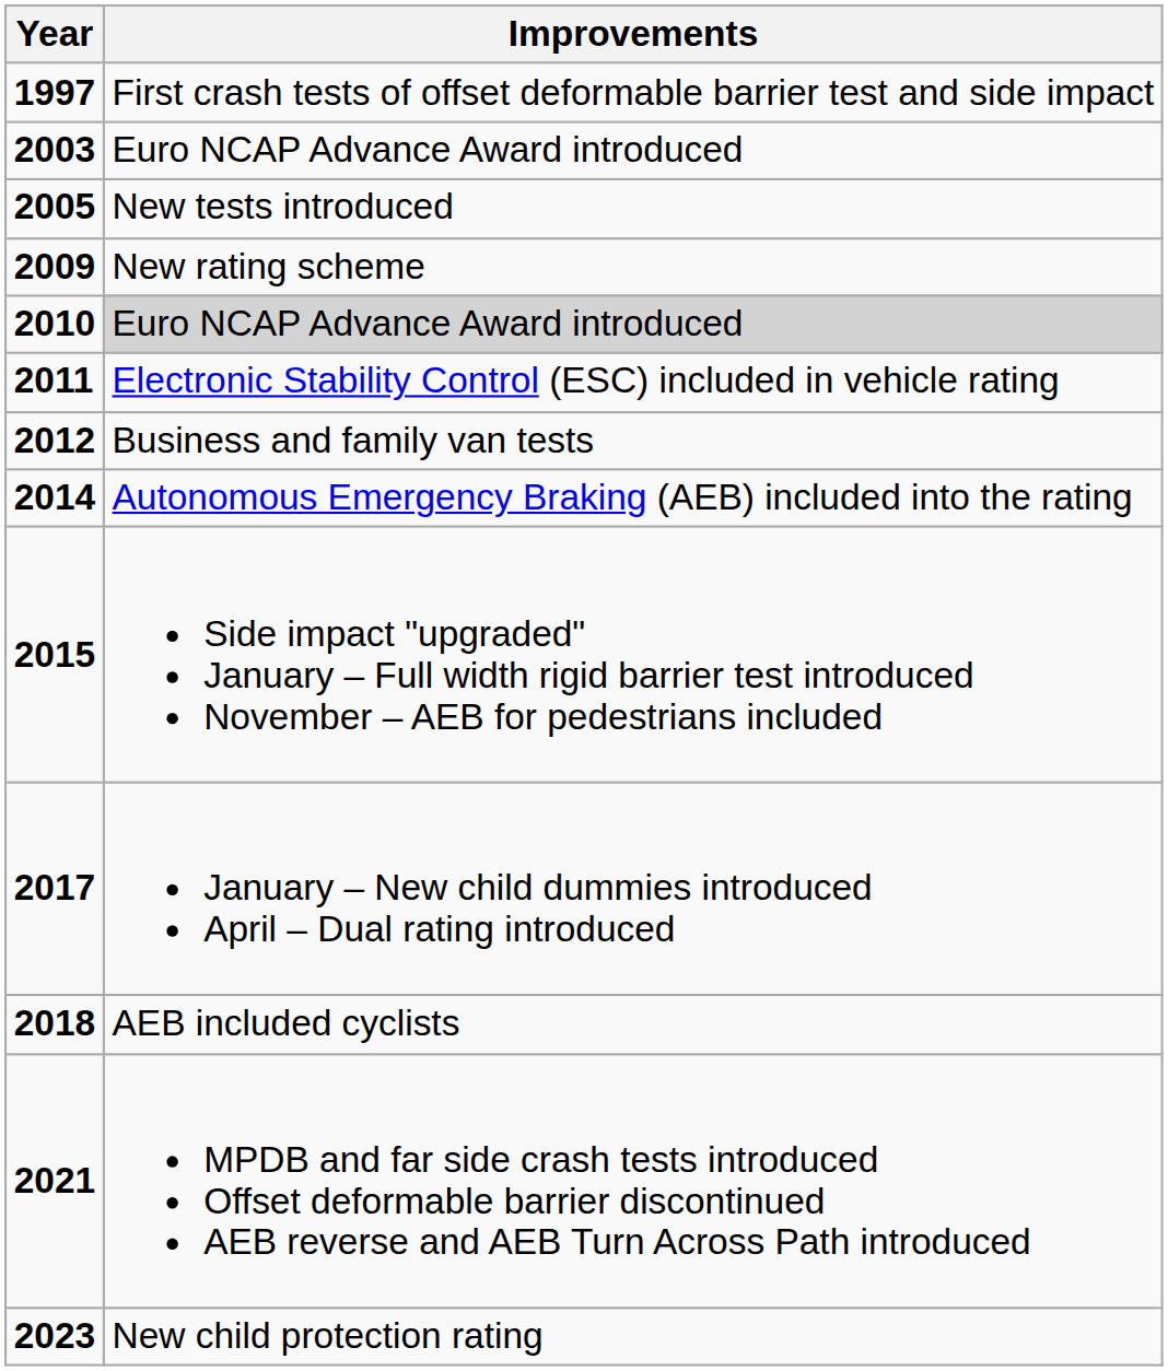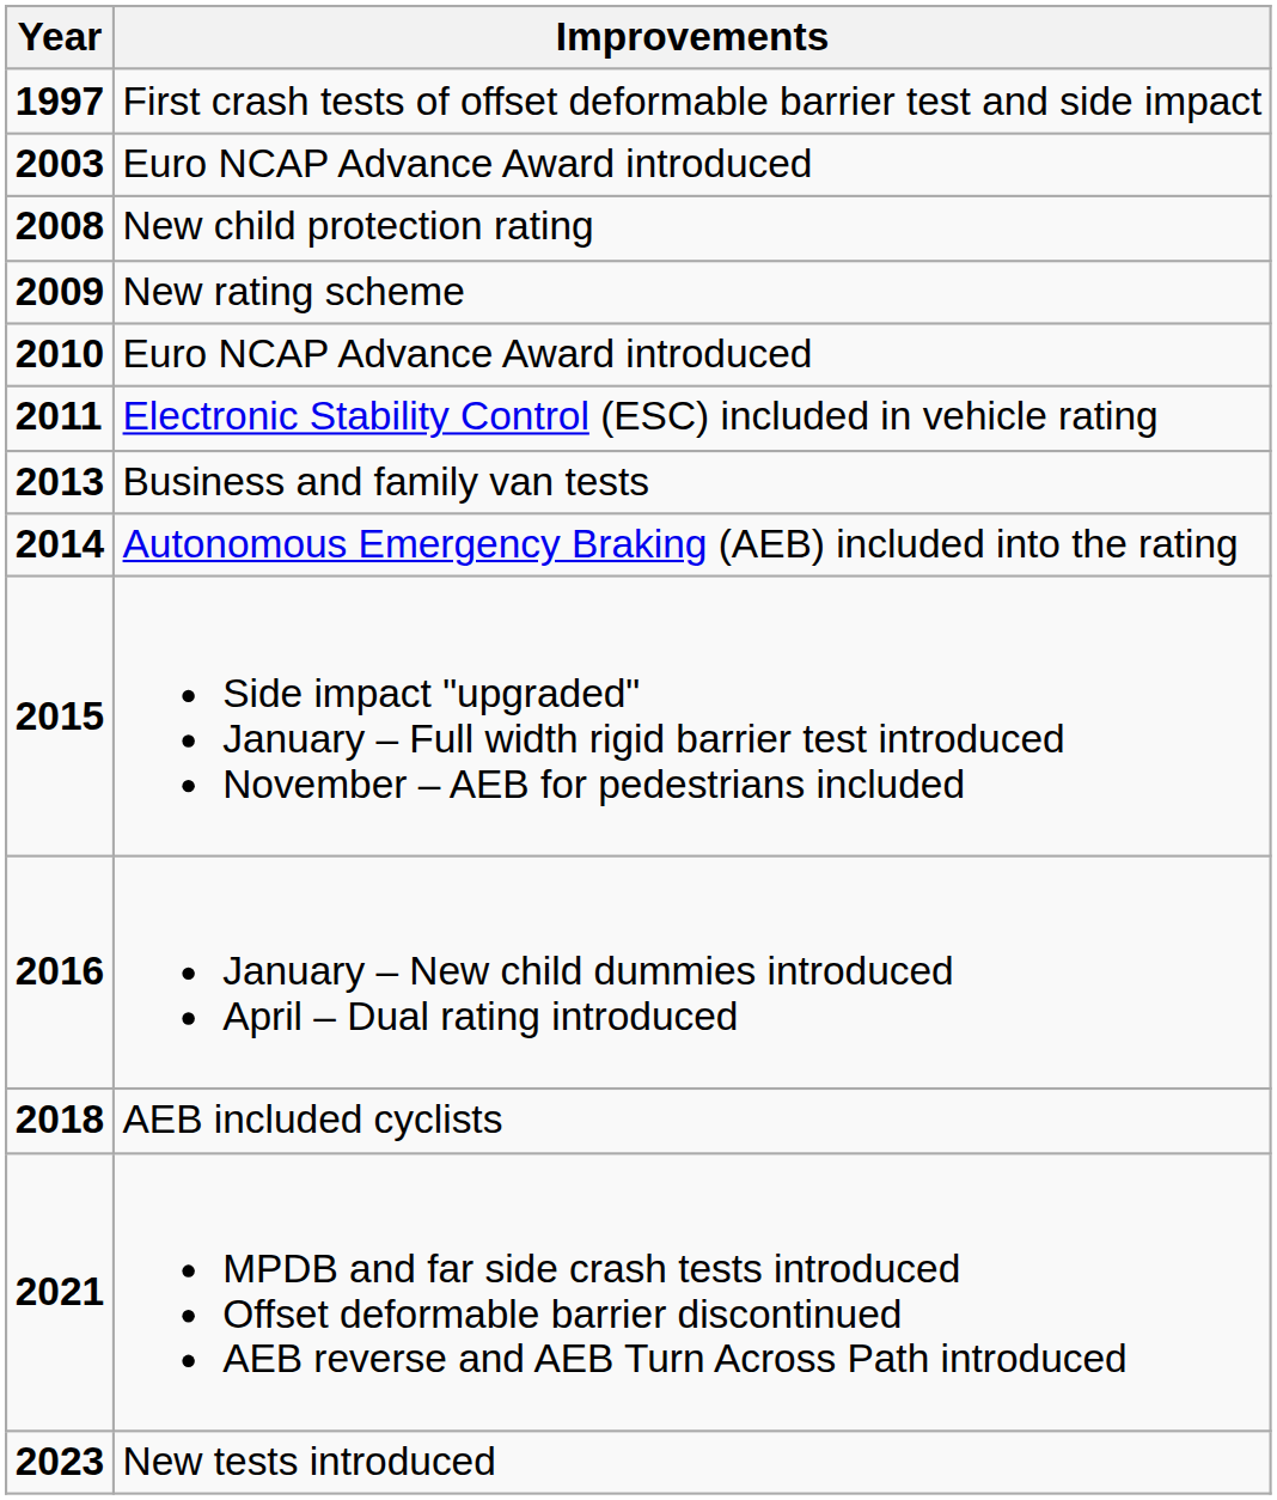row 4 | Year: 2005 -> 2008
row 4 | Improvements: New tests introduced -> New child protection rating
row 6 | Improvements: lightgrey background -> no background
row 8 | Year: 2012 -> 2013
row 11 | Year: 2017 -> 2016
row 14 | Improvements: New child protection rating -> New tests introduced
